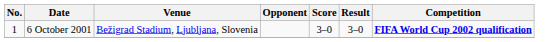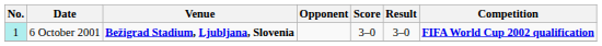6 October 2001 | No.: no background -> paleturquoise background
6 October 2001 | Venue: normal -> bold
